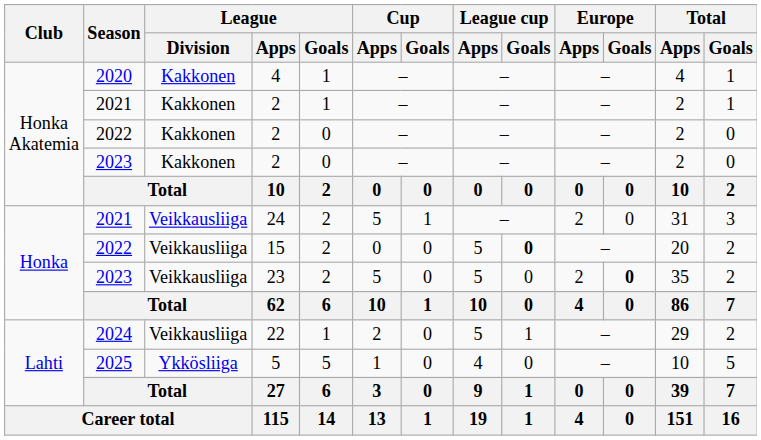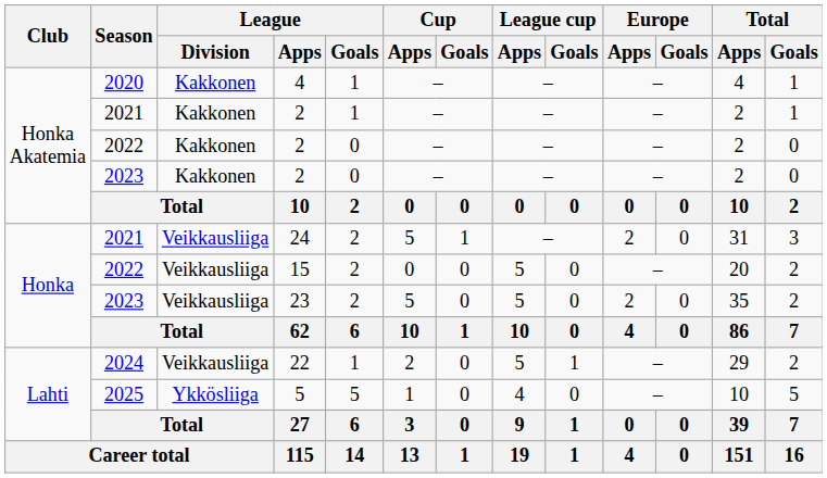15 | League cup / Goals: bold -> normal
23 | Europe / Goals: bold -> normal
